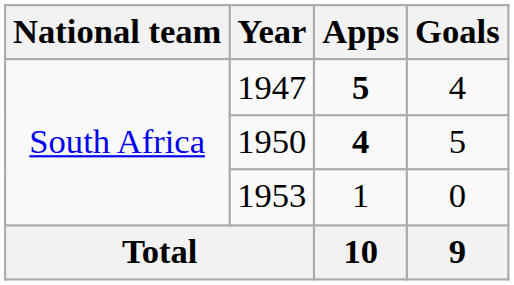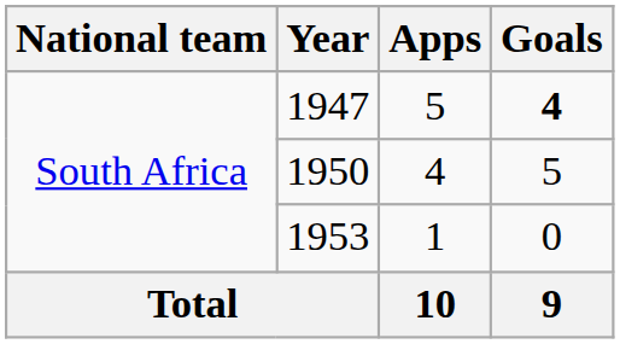1947 | Apps: bold -> normal
1947 | Goals: normal -> bold
1950 | Apps: bold -> normal
